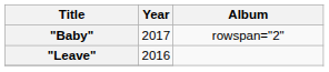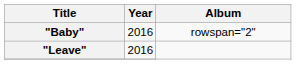"Baby" | Year: 2017 -> 2016
